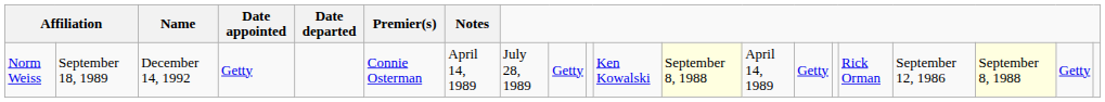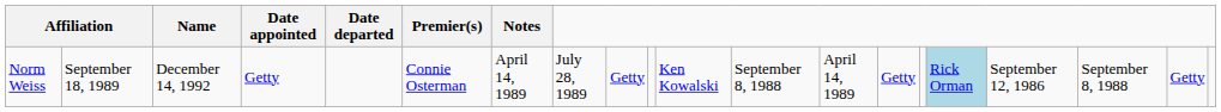Norm Weiss | column 12: lightyellow background -> no background
Norm Weiss | column 16: no background -> lightblue background
Norm Weiss | column 18: lightyellow background -> no background
